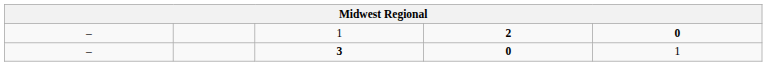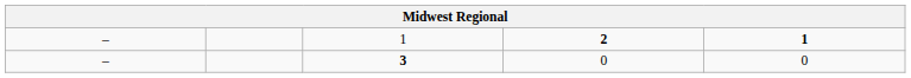row 2 | column 5: 0 -> 1
row 3 | column 4: bold -> normal
row 3 | column 5: 1 -> 0
